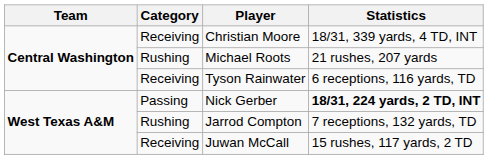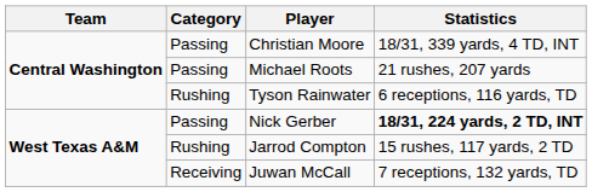Christian Moore | Category: Receiving -> Passing
Michael Roots | Category: Rushing -> Passing
Tyson Rainwater | Category: Receiving -> Rushing
Jarrod Compton | Statistics: 7 receptions, 132 yards, TD -> 15 rushes, 117 yards, 2 TD
Juwan McCall | Statistics: 15 rushes, 117 yards, 2 TD -> 7 receptions, 132 yards, TD
